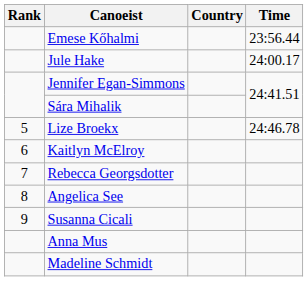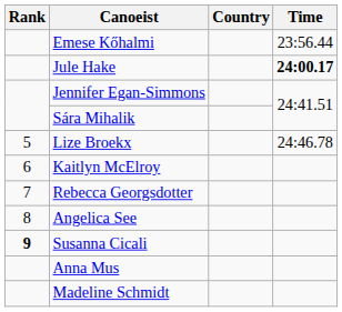Jule Hake | Time: normal -> bold
Susanna Cicali | Rank: normal -> bold
